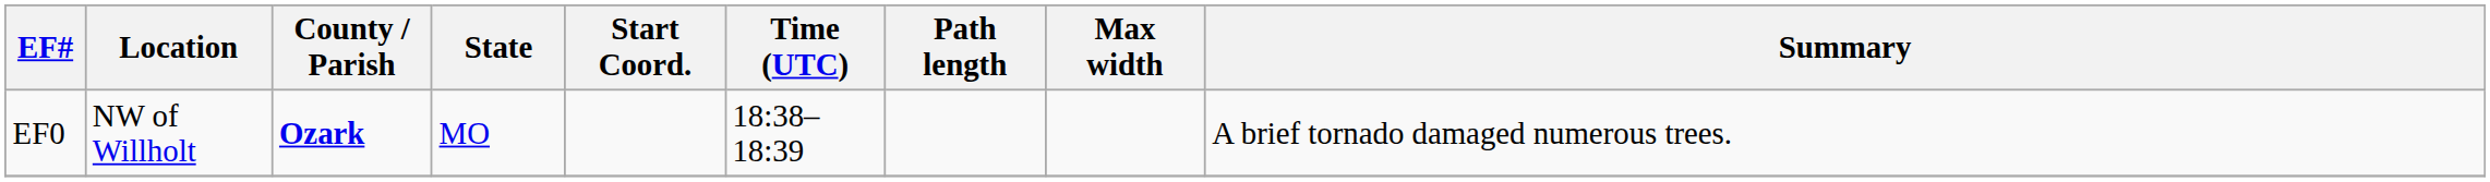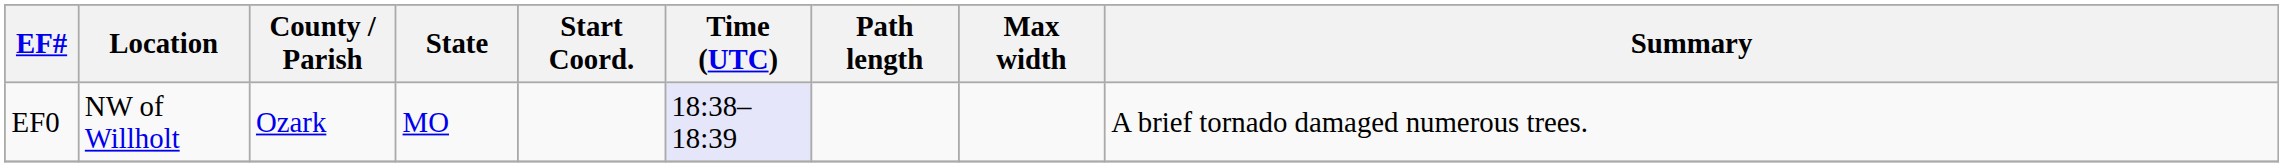EF0 | County / Parish: bold -> normal
EF0 | Time (UTC): no background -> lavender background
